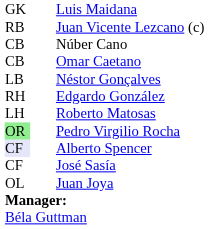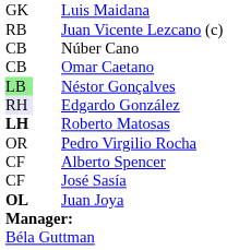Néstor Gonçalves | column 1: no background -> lightgreen background
Edgardo González | column 1: no background -> lavender background
Roberto Matosas | column 1: normal -> bold
Pedro Virgilio Rocha | column 1: lightgreen background -> no background
Alberto Spencer | column 1: lavender background -> no background
Juan Joya | column 1: normal -> bold
